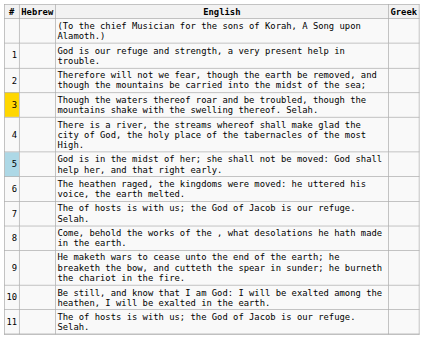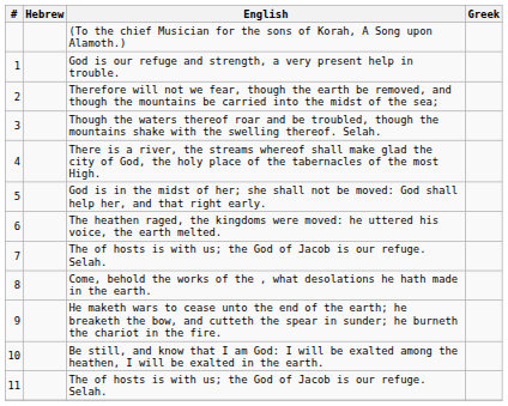row 5 | #: gold background -> no background
row 7 | #: lightblue background -> no background
